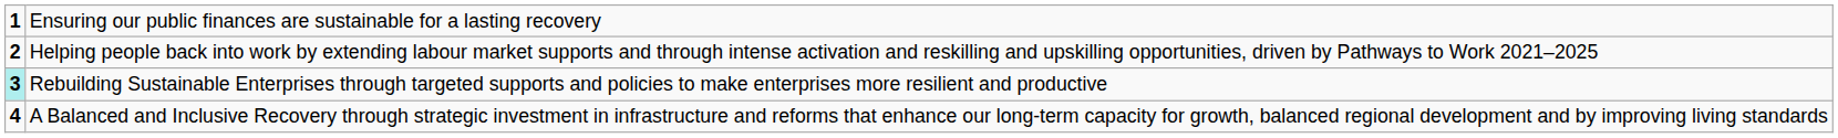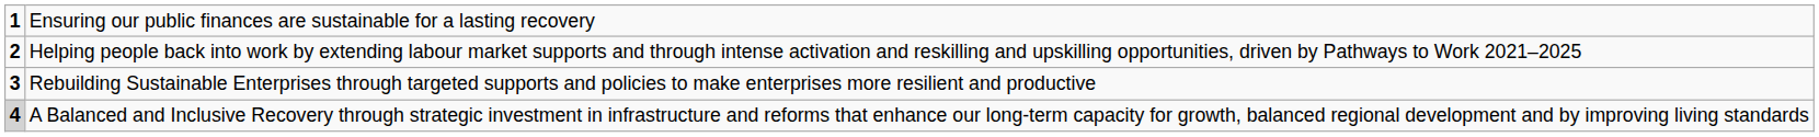row 3 | column 1: paleturquoise background -> no background
row 4 | column 1: no background -> lightgrey background
